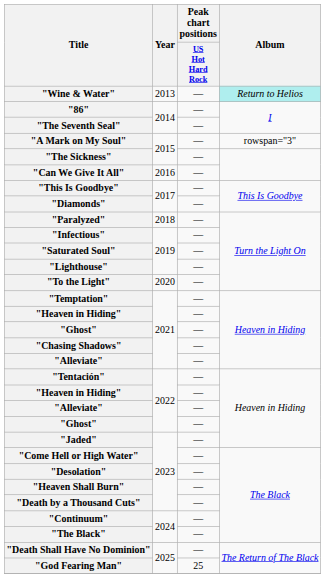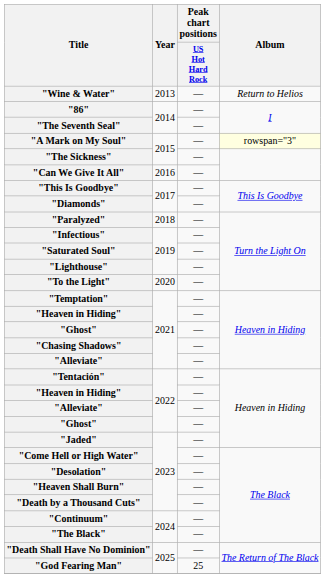"Wine & Water" | Album: paleturquoise background -> no background
"A Mark on My Soul" | Album: no background -> lightyellow background
